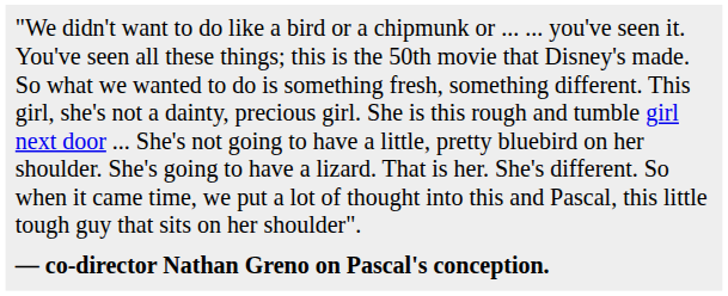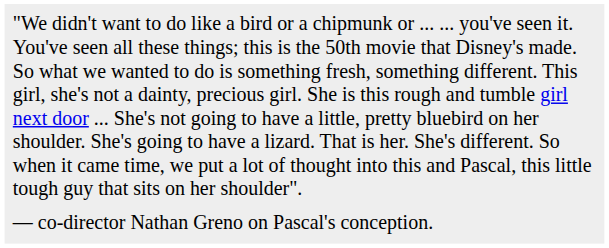row 2 | column 1: bold -> normal
